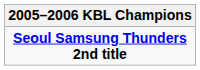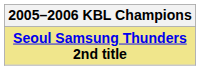row 2 | column 1: no background -> khaki background
